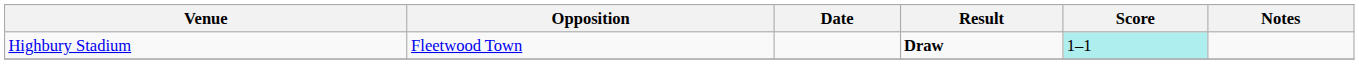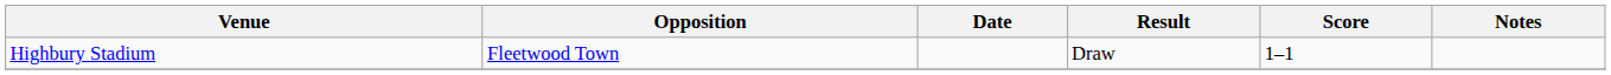Highbury Stadium | Result: bold -> normal
Highbury Stadium | Score: paleturquoise background -> no background
